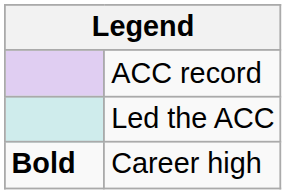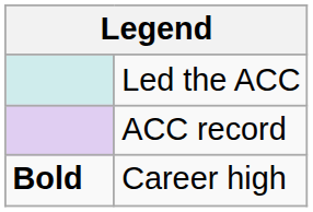rows swapped: Led the ACC <-> ACC record
